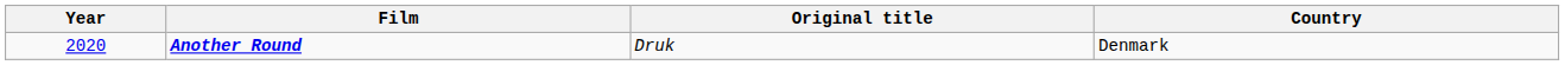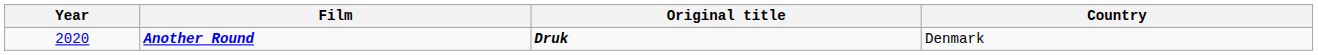Another Round | Original title: normal -> bold
